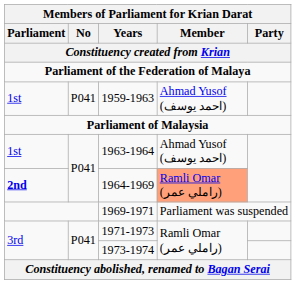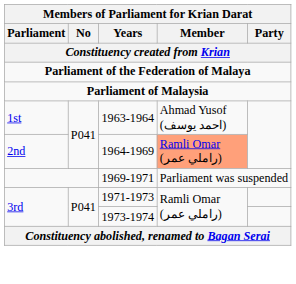- row: 1st | P041 | 1959-1963 | Ahmad Yusof (احمد يوسف)
1964-1969 | Parliament: bold -> normal
